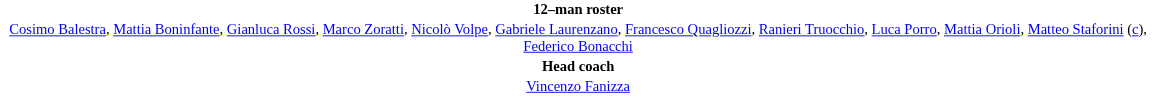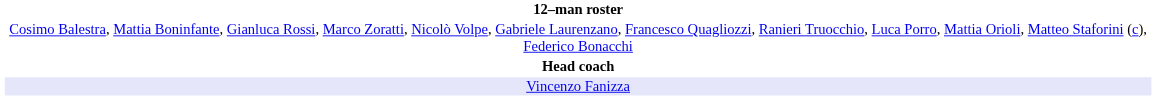row 4 | column 1: no background -> lavender background
